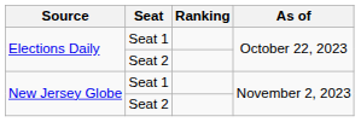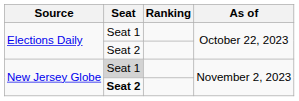New Jersey Globe / Seat 1 | Seat: no background -> lightgrey background
New Jersey Globe / Seat 2 | Seat: normal -> bold
